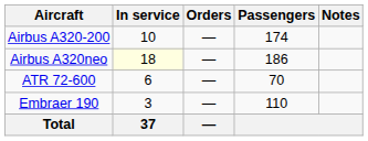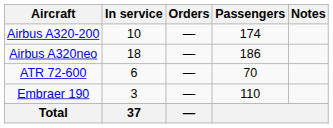Airbus A320neo | In service: lightyellow background -> no background
